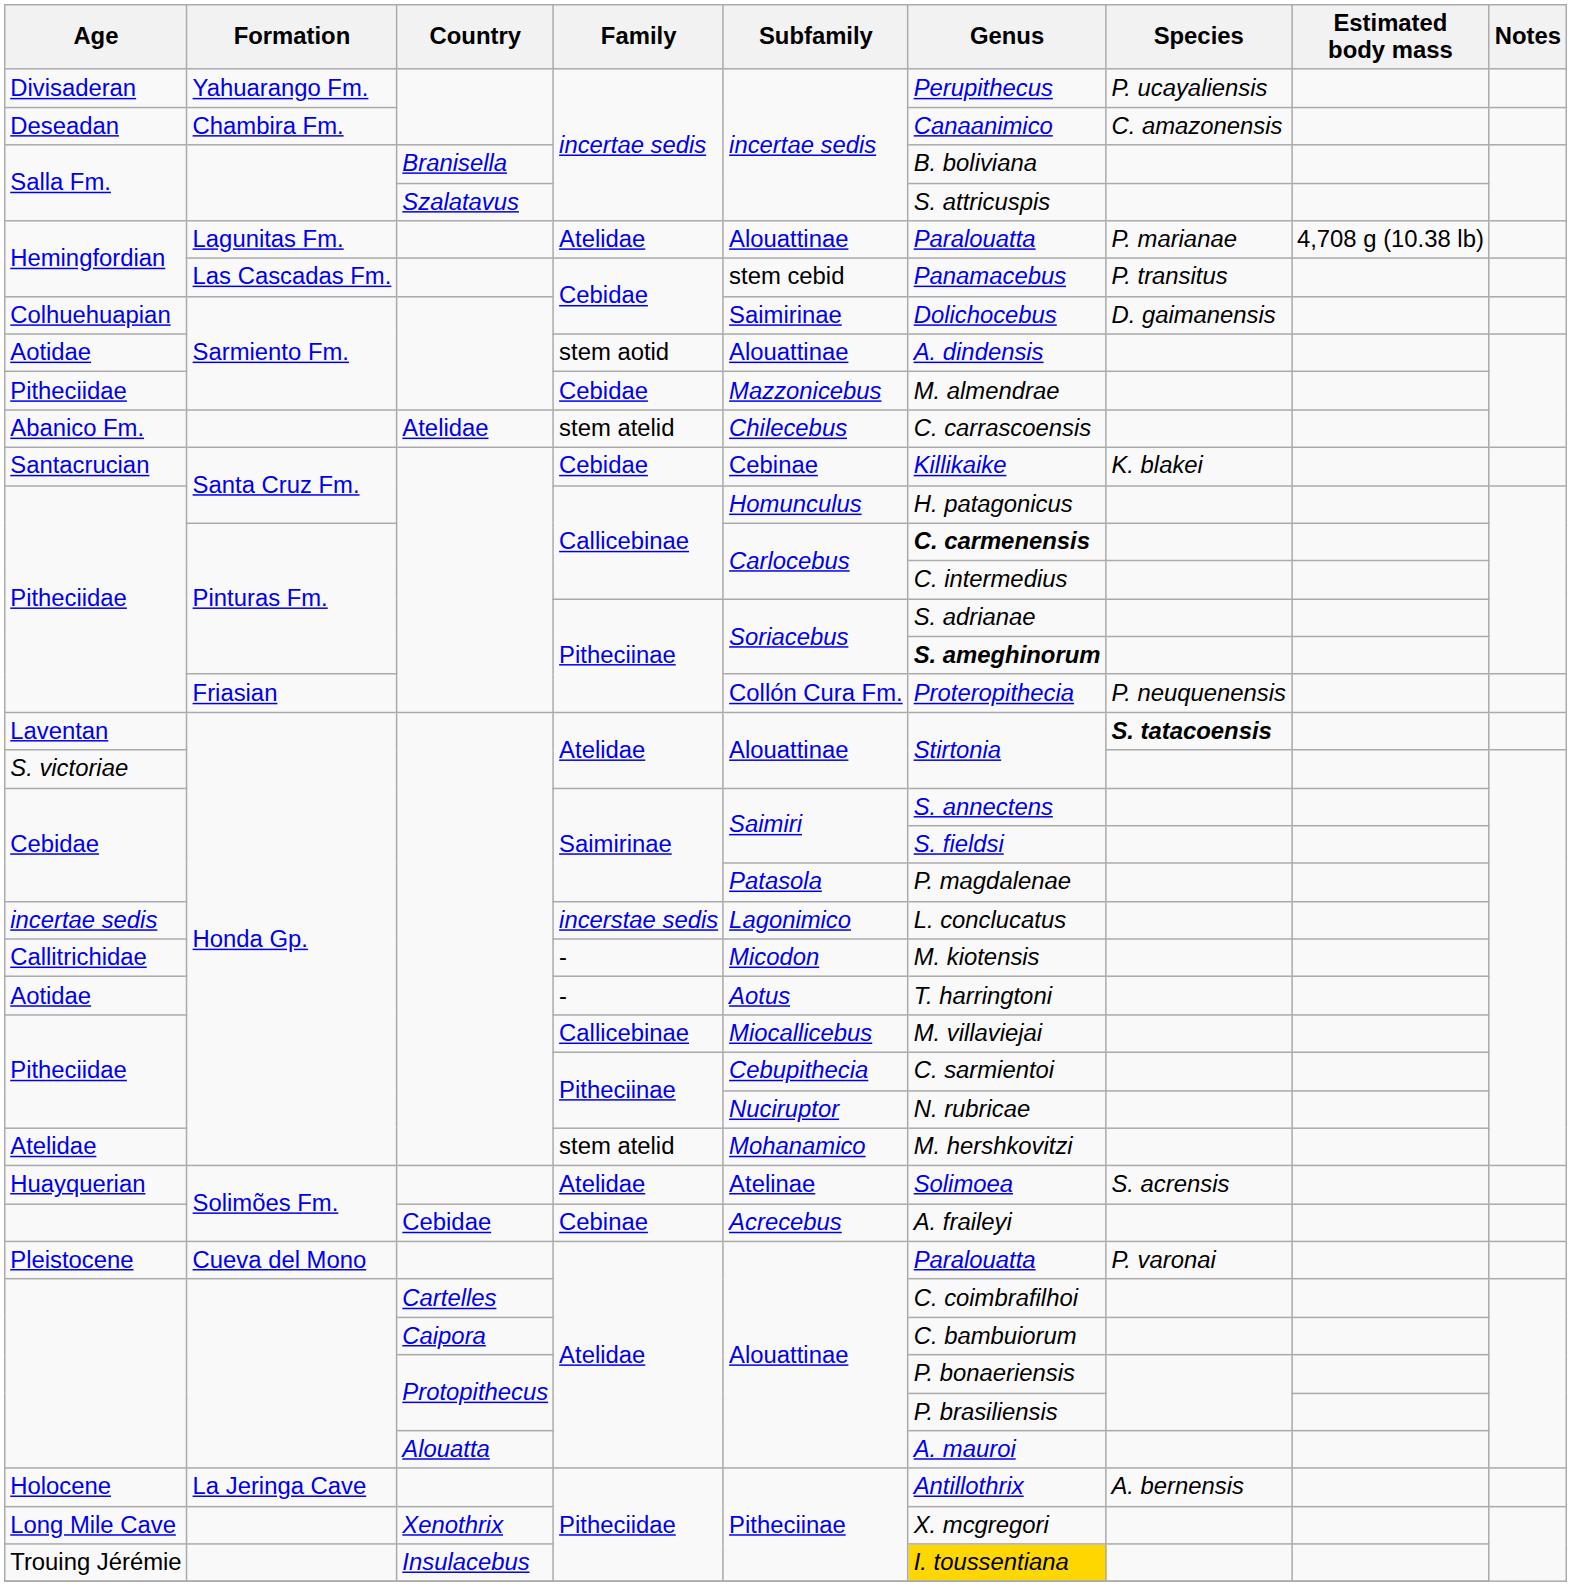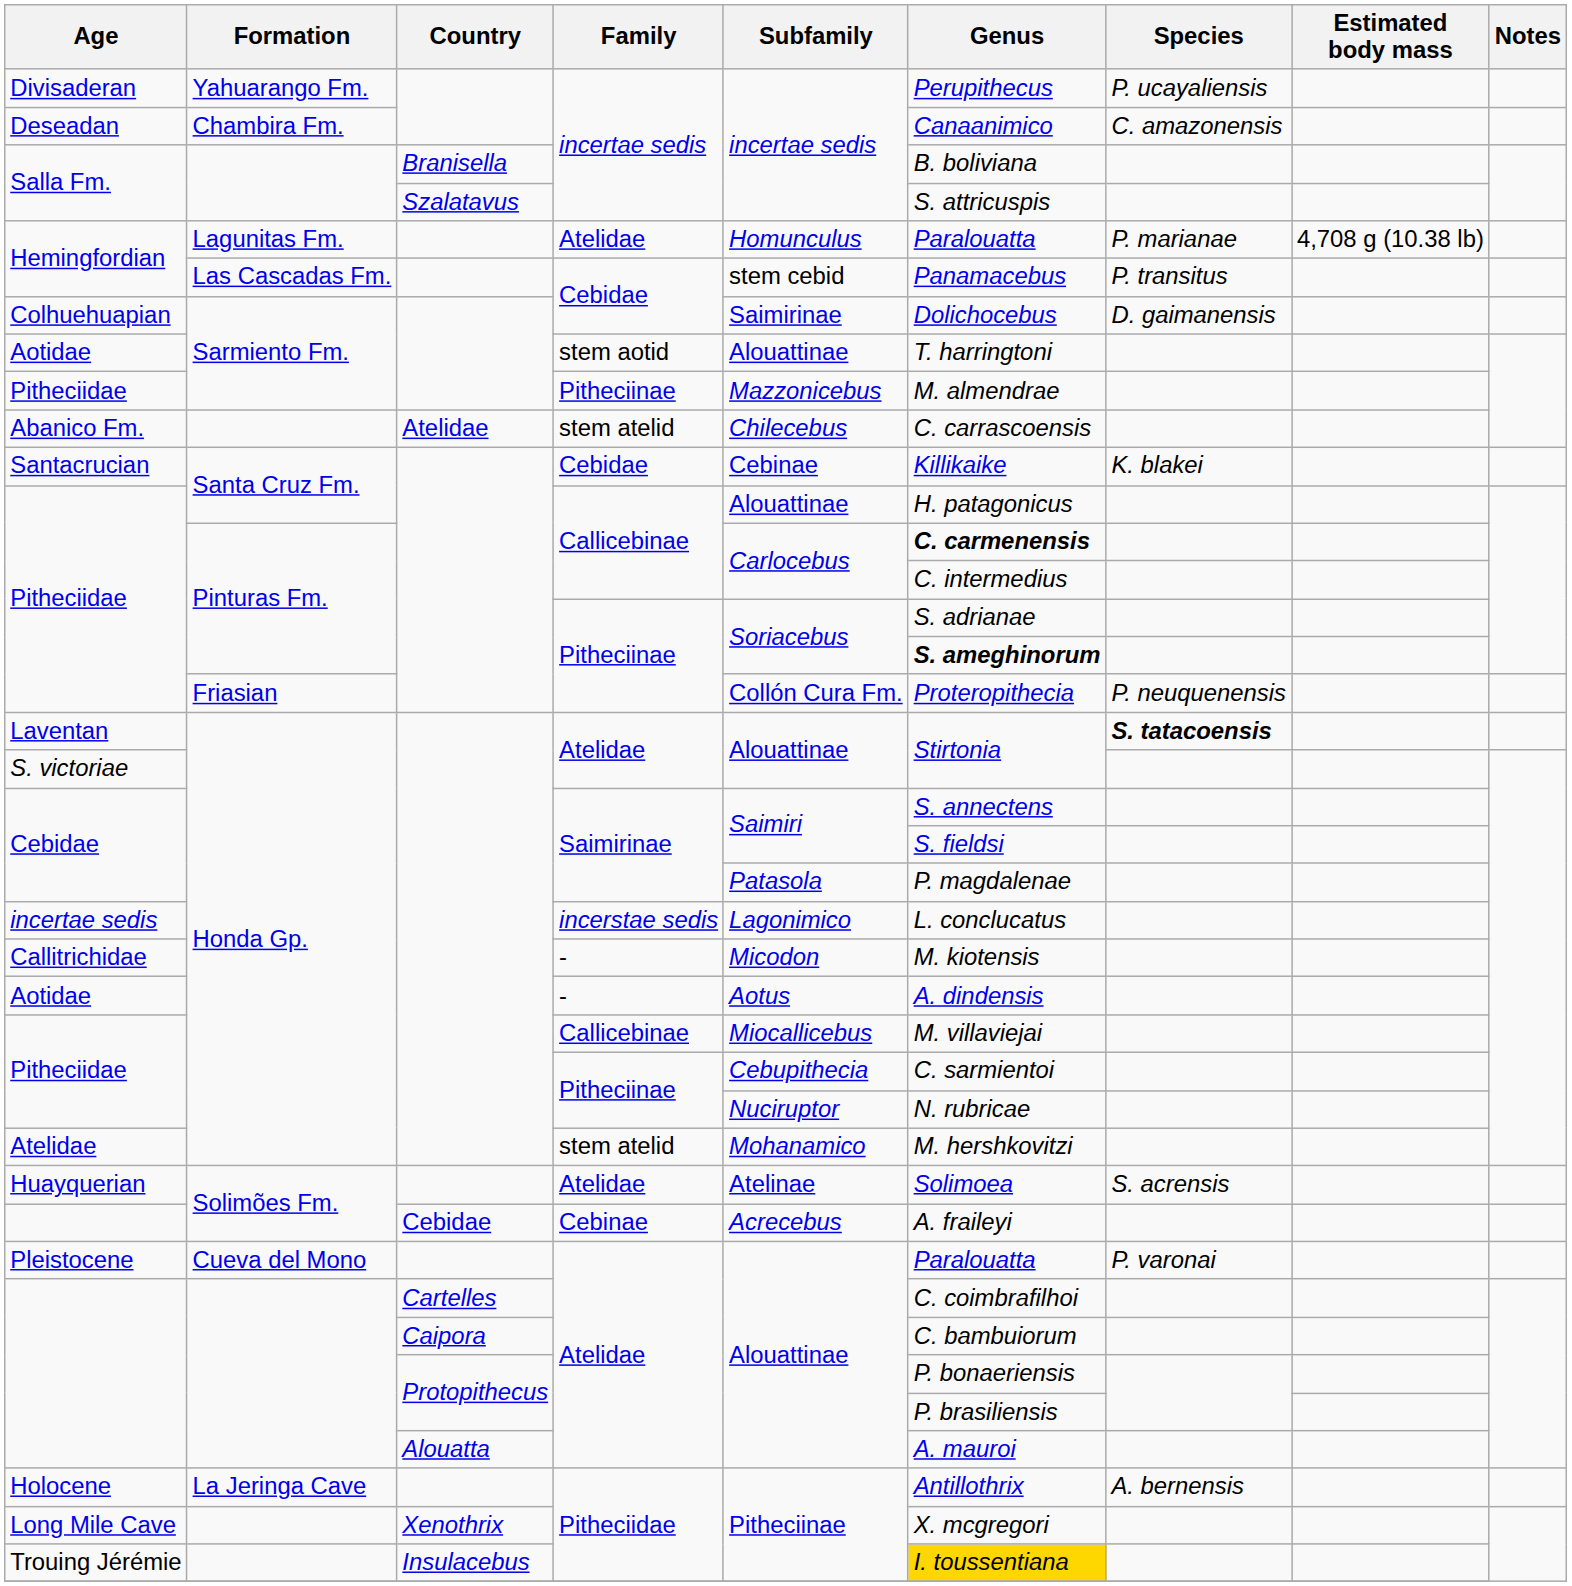Hemingfordian / Lagunitas Fm. | Subfamily: Alouattinae -> Homunculus
Aotidae / Sarmiento Fm. | Genus: A. dindensis -> T. harringtoni
Pitheciidae / Sarmiento Fm. | Family: Cebidae -> Pitheciinae
Pitheciidae / Santa Cruz Fm. | Subfamily: Homunculus -> Alouattinae
Aotidae / Honda Gp. | Genus: T. harringtoni -> A. dindensis
